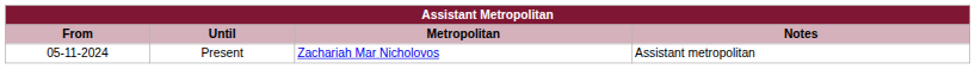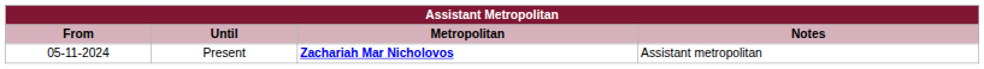Present | Metropolitan: normal -> bold
